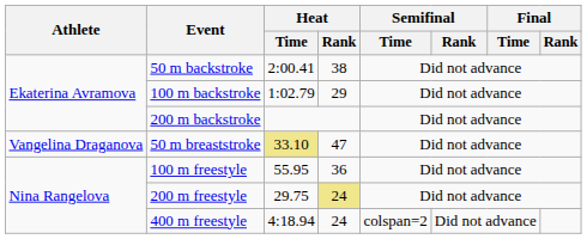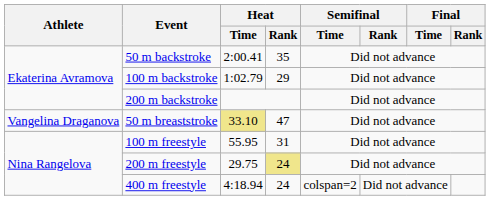50 m backstroke | Heat / Rank: 38 -> 35
100 m freestyle | Heat / Rank: 36 -> 31
